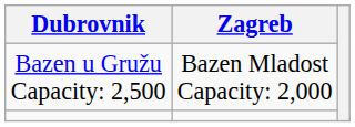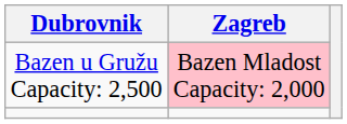Bazen u Gružu Capacity: 2,500 | Zagreb: no background -> pink background
